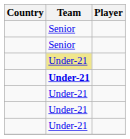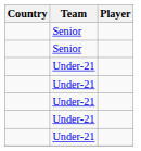row 4 | Team: khaki background -> no background
row 5 | Team: bold -> normal
